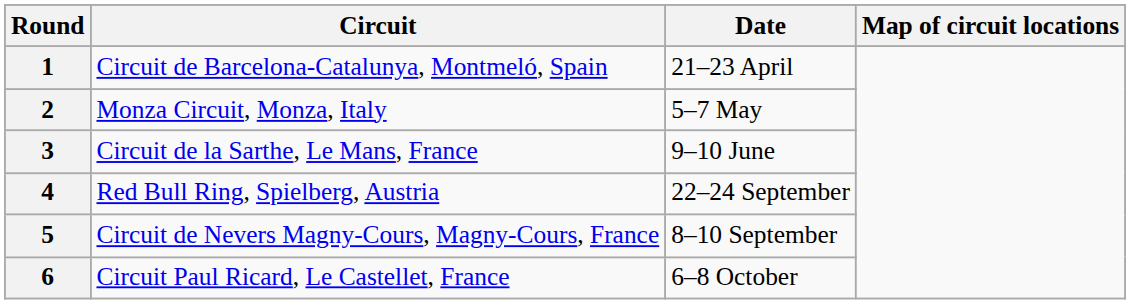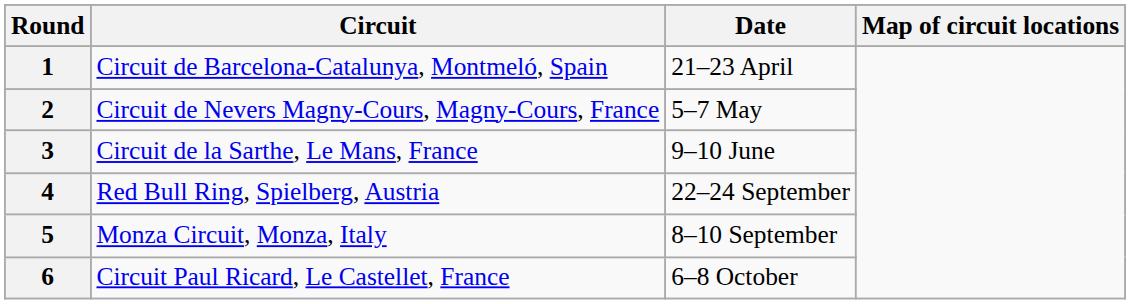2 | Circuit: Monza Circuit, Monza, Italy -> Circuit de Nevers Magny-Cours, Magny-Cours, France
5 | Circuit: Circuit de Nevers Magny-Cours, Magny-Cours, France -> Monza Circuit, Monza, Italy
